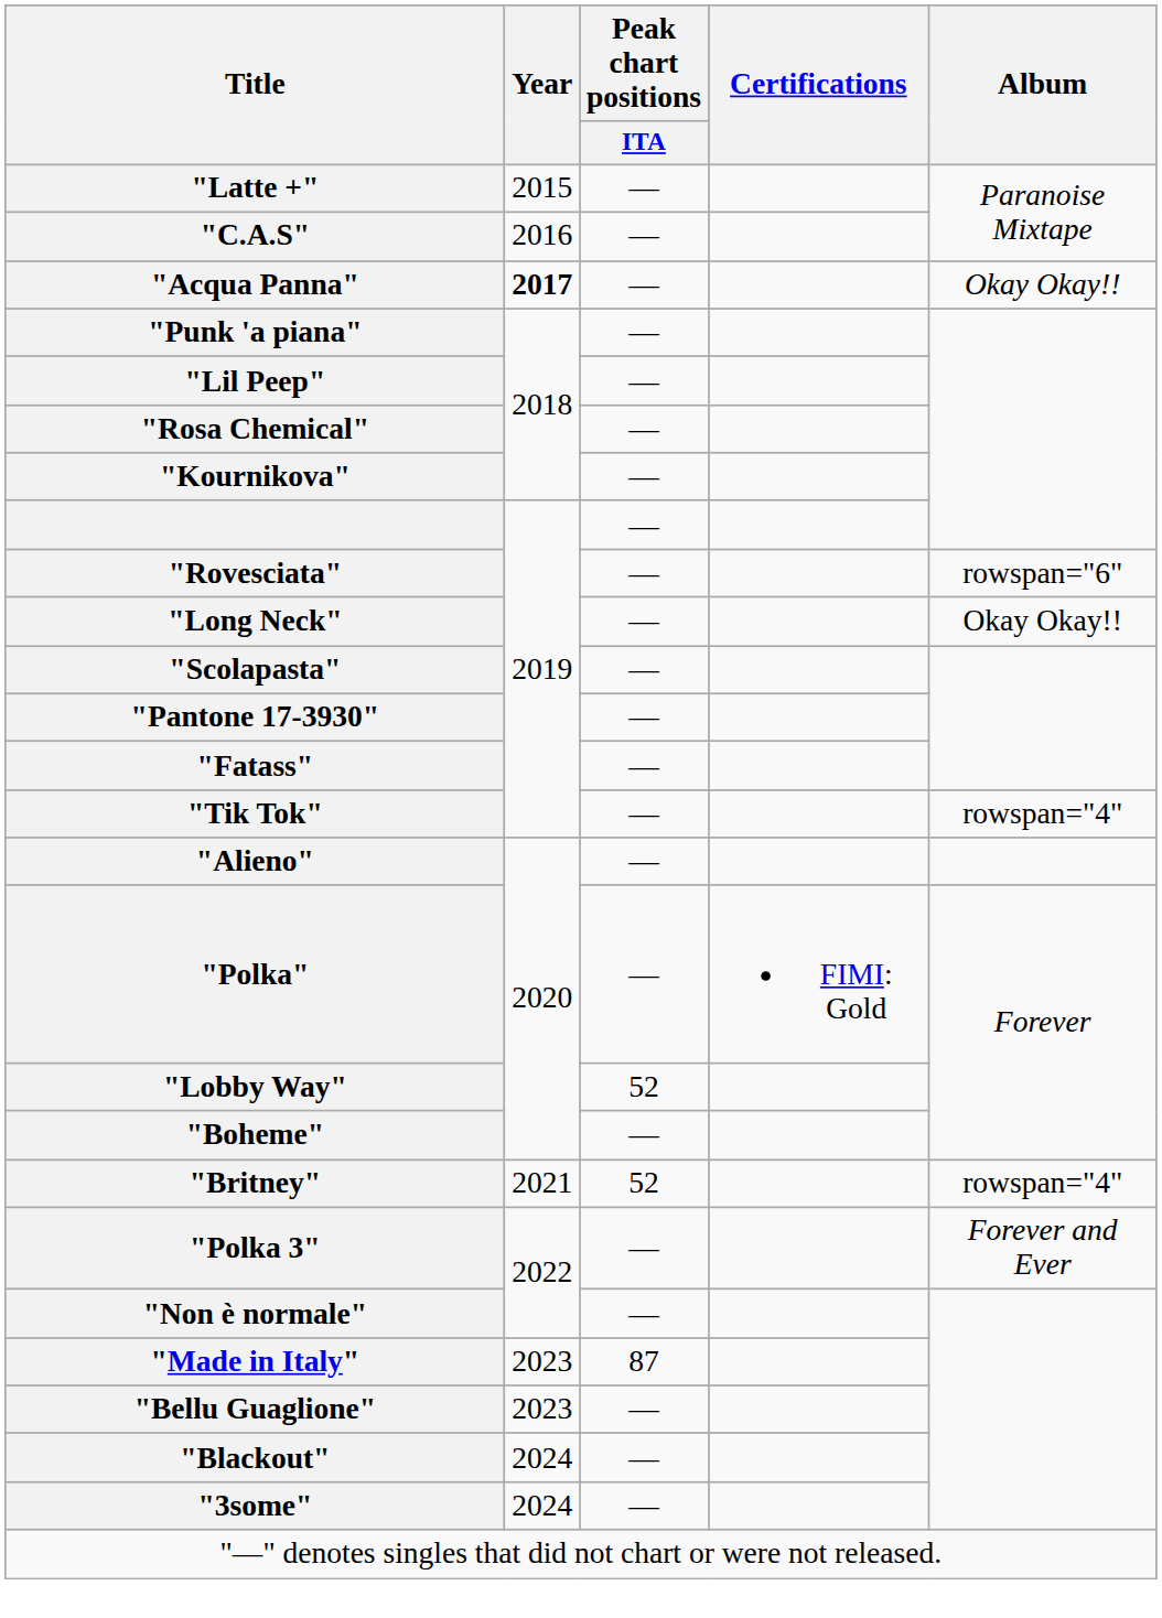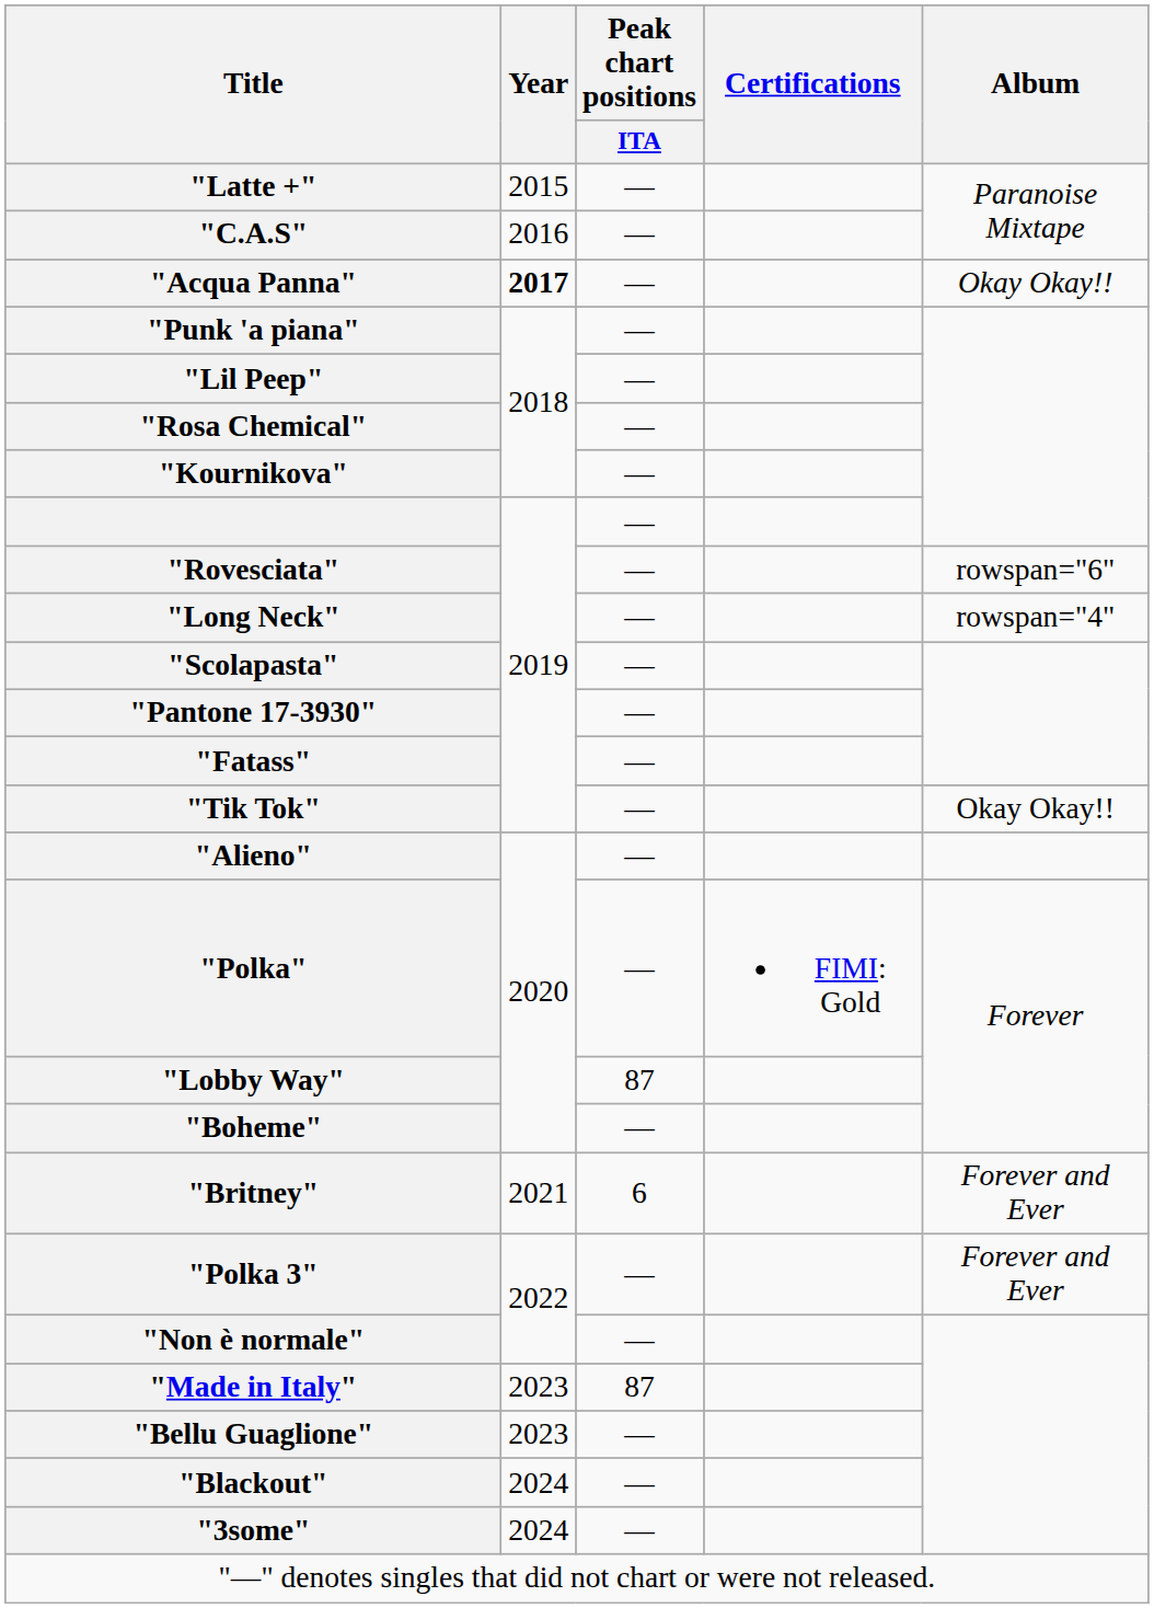"Long Neck" | Album: Okay Okay!! -> rowspan="4"
"Tik Tok" | Album: rowspan="4" -> Okay Okay!!
"Lobby Way" | Peak chart positions / ITA: 52 -> 87
"Britney" | Peak chart positions / ITA: 52 -> 6
"Britney" | Album: rowspan="4" -> Forever and Ever
